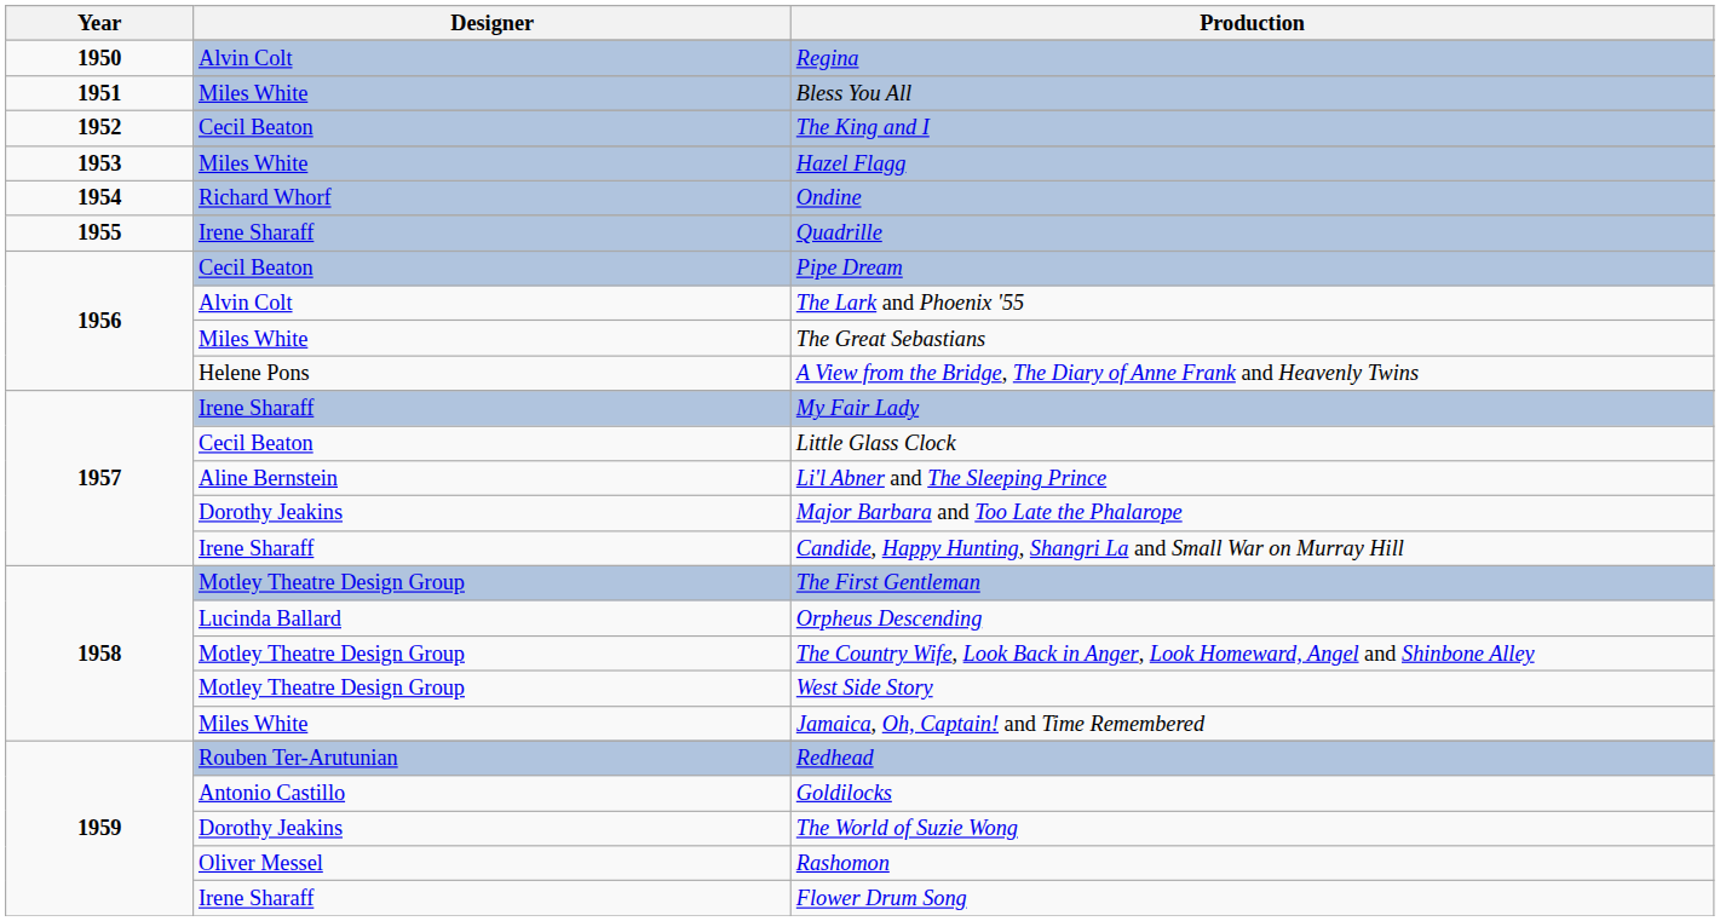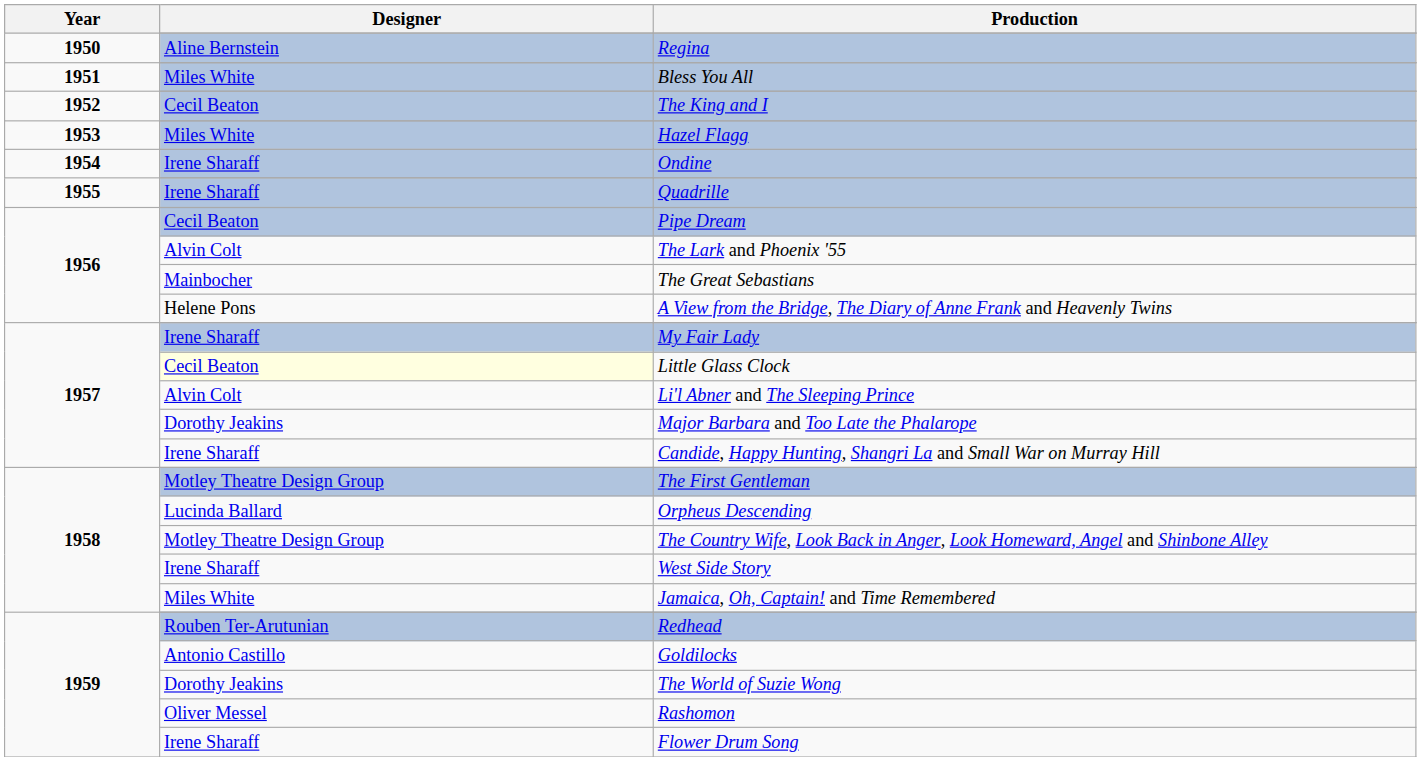Regina | Designer: Alvin Colt -> Aline Bernstein
Ondine | Designer: Richard Whorf -> Irene Sharaff
The Great Sebastians | Designer: Miles White -> Mainbocher
Little Glass Clock | Designer: no background -> lightyellow background
Li'l Abner and The Sleeping Prince | Designer: Aline Bernstein -> Alvin Colt
West Side Story | Designer: Motley Theatre Design Group -> Irene Sharaff
